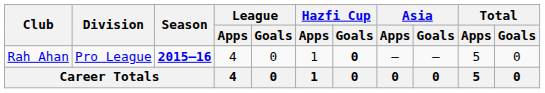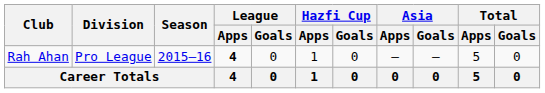Rah Ahan | Season: bold -> normal
Rah Ahan | League / Apps: normal -> bold
Rah Ahan | Hazfi Cup / Goals: bold -> normal
